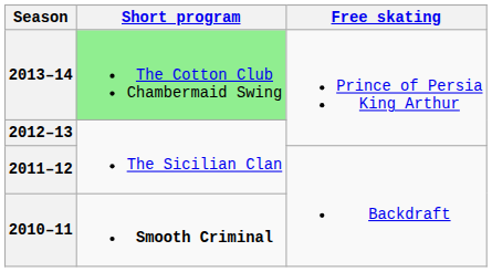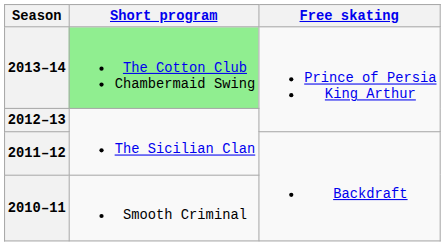2010–11 | Short program: bold -> normal
